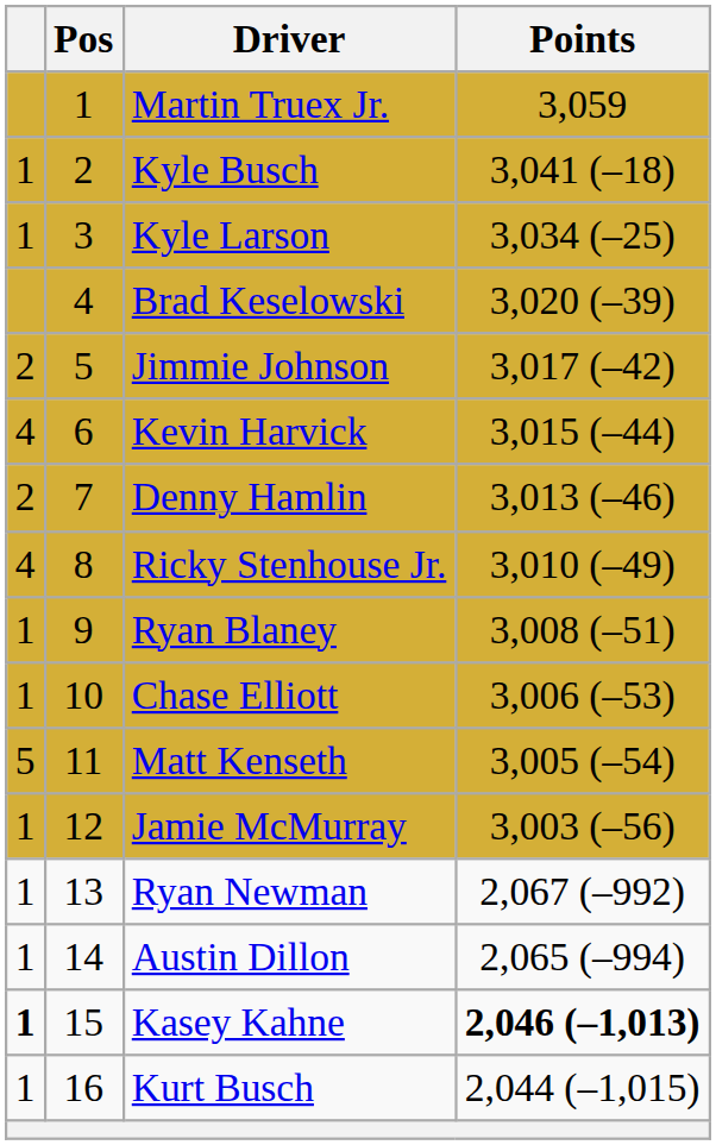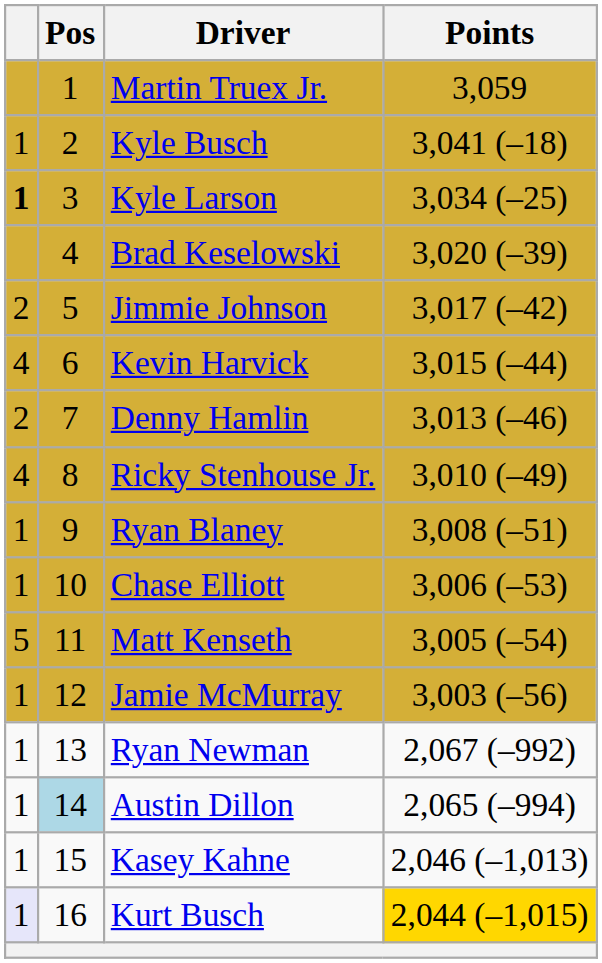Kyle Larson | column 1: normal -> bold
Austin Dillon | Pos: no background -> lightblue background
Kasey Kahne | column 1: bold -> normal
Kasey Kahne | Points: bold -> normal
Kurt Busch | column 1: no background -> lavender background
Kurt Busch | Points: no background -> gold background
